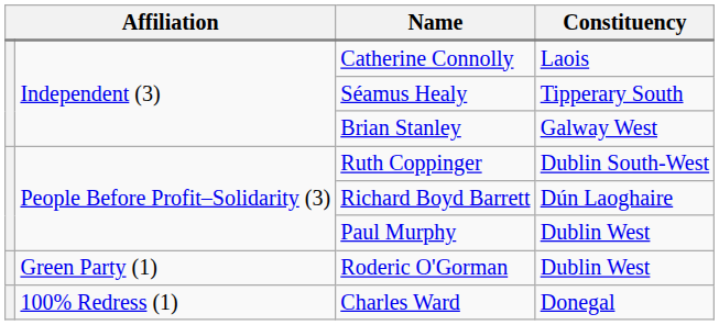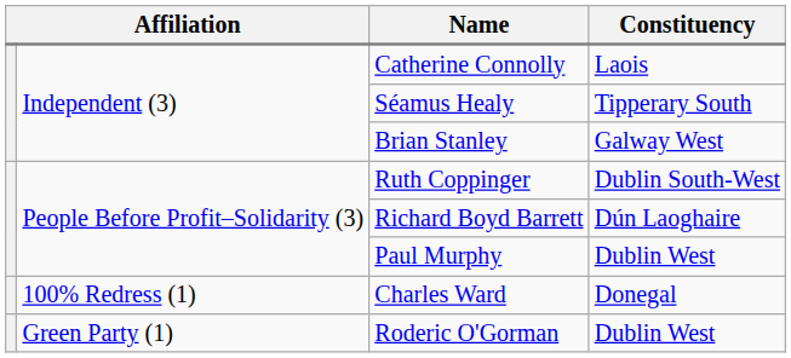rows swapped: Charles Ward <-> Roderic O'Gorman
